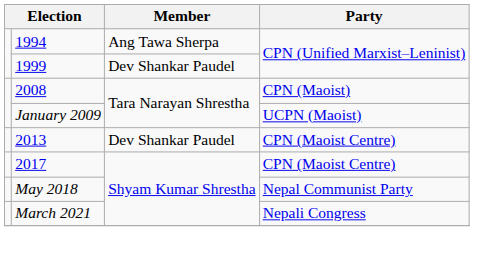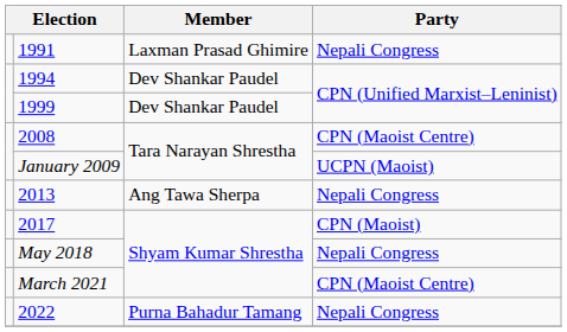+ row: 1991 | Laxman Prasad Ghimire | Nepali Congress
1994 | Member: Ang Tawa Sherpa -> Dev Shankar Paudel
2008 | Party: CPN (Maoist) -> CPN (Maoist Centre)
2013 | Member: Dev Shankar Paudel -> Ang Tawa Sherpa
2013 | Party: CPN (Maoist Centre) -> Nepali Congress
2017 | Party: CPN (Maoist Centre) -> CPN (Maoist)
May 2018 | Party: Nepal Communist Party -> Nepali Congress
March 2021 | Party: Nepali Congress -> CPN (Maoist Centre)
+ row: 2022 | Purna Bahadur Tamang | Nepali Congress
